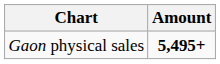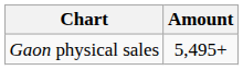Gaon physical sales | Amount: bold -> normal
